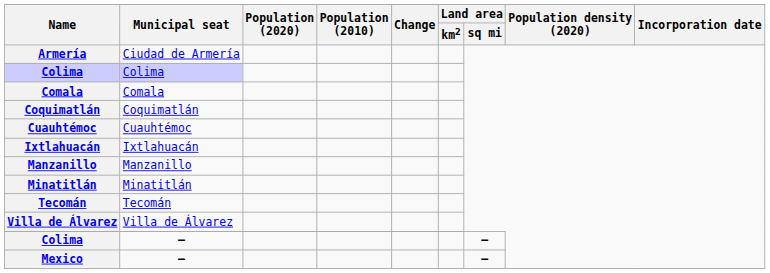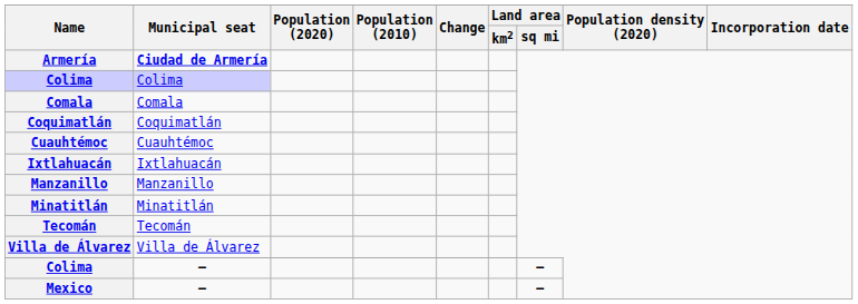Armería | Municipal seat: normal -> bold
